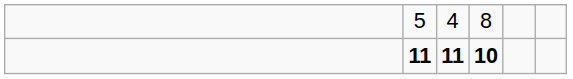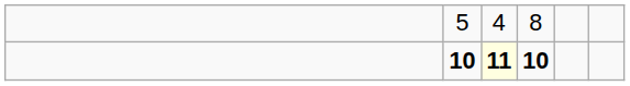row 2 | column 2: 11 -> 10
row 2 | column 3: no background -> lightyellow background
